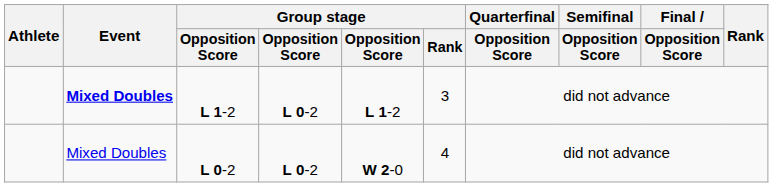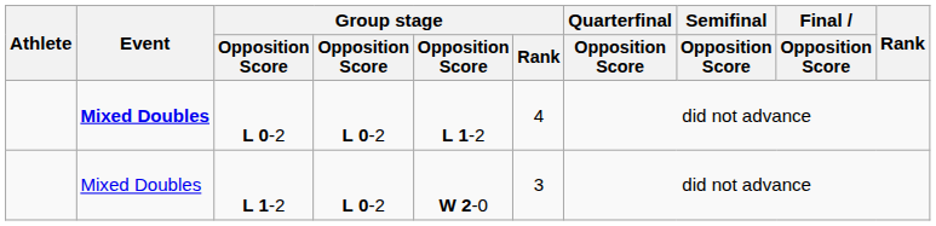row 3 | column 3: L 1-2 -> L 0-2
row 3 | Group stage / Rank: 3 -> 4
row 4 | column 3: L 0-2 -> L 1-2
row 4 | Group stage / Rank: 4 -> 3
